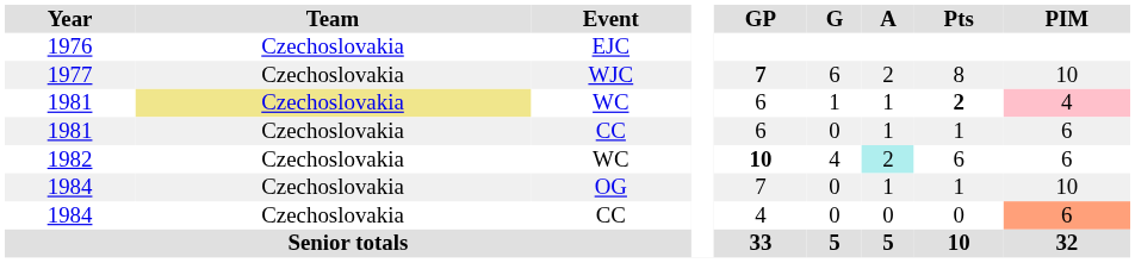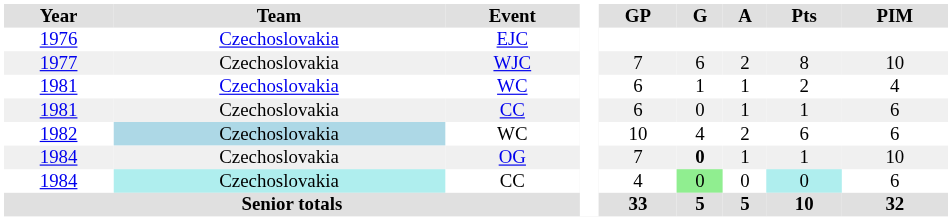1977 | GP: bold -> normal
1981 / WC | Team: khaki background -> no background
1981 / WC | Pts: bold -> normal
1981 / WC | PIM: pink background -> no background
1982 | Team: no background -> lightblue background
1982 | GP: bold -> normal
1982 | A: paleturquoise background -> no background
1984 / OG | G: normal -> bold
1984 / CC | Team: no background -> paleturquoise background
1984 / CC | G: no background -> lightgreen background
1984 / CC | Pts: no background -> paleturquoise background
1984 / CC | PIM: lightsalmon background -> no background
